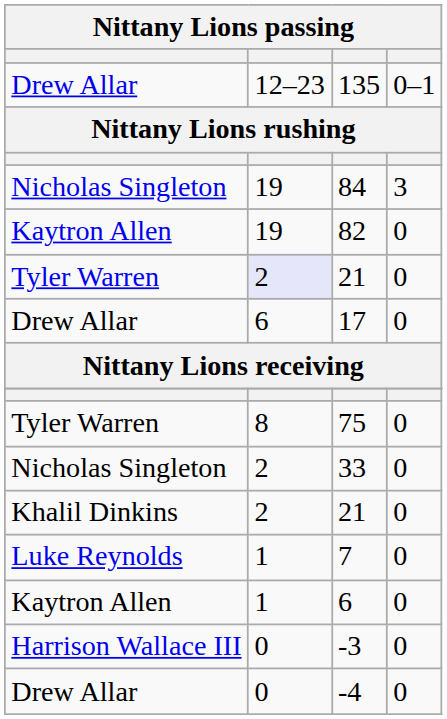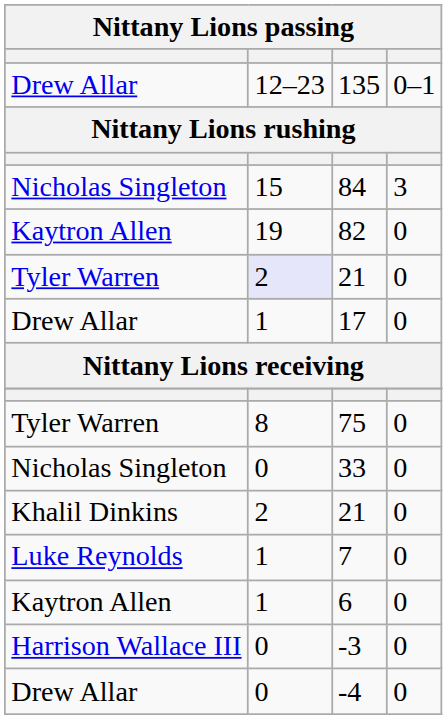84 | column 2: 19 -> 15
17 | column 2: 6 -> 1
33 | column 2: 2 -> 0
